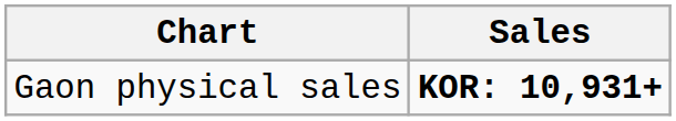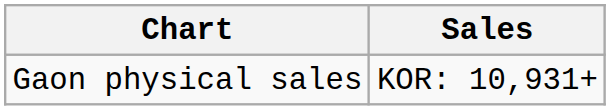Gaon physical sales | Sales: bold -> normal
